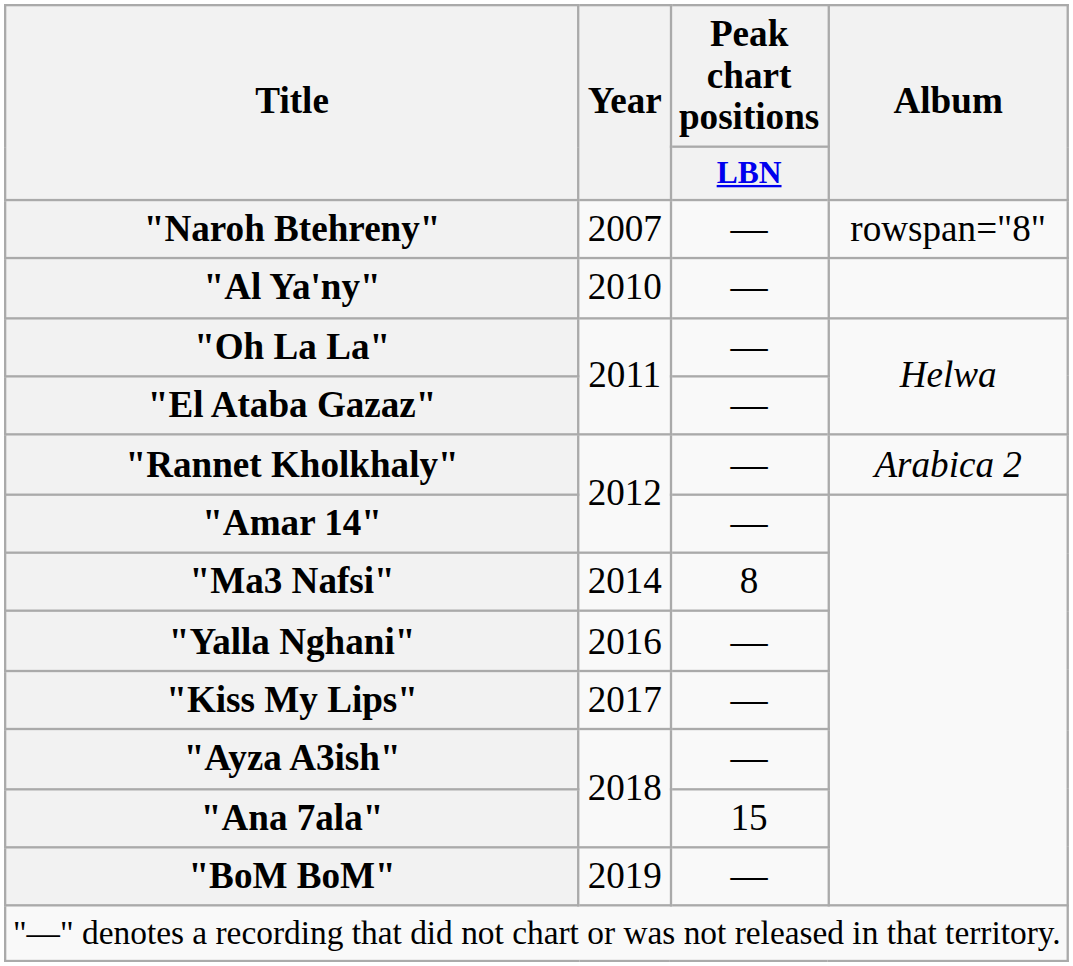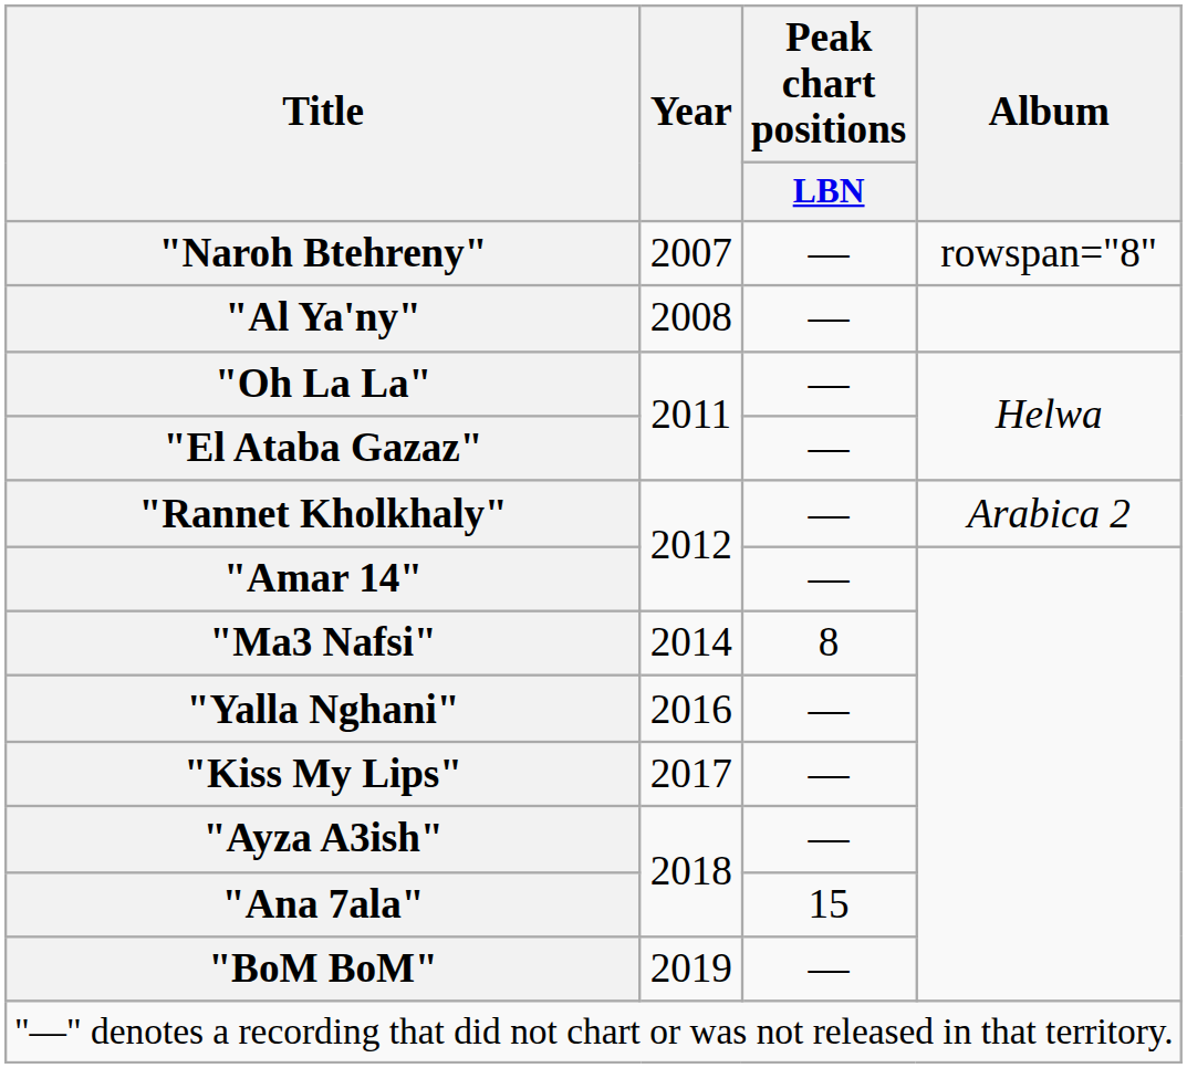"Al Ya'ny" | Year: 2010 -> 2008
